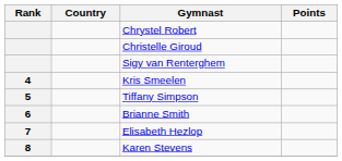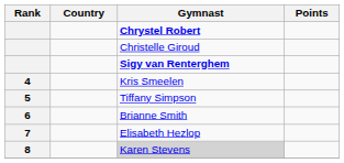Chrystel Robert | Gymnast: normal -> bold
Sigy van Renterghem | Gymnast: normal -> bold
Karen Stevens | Gymnast: no background -> lightgrey background
